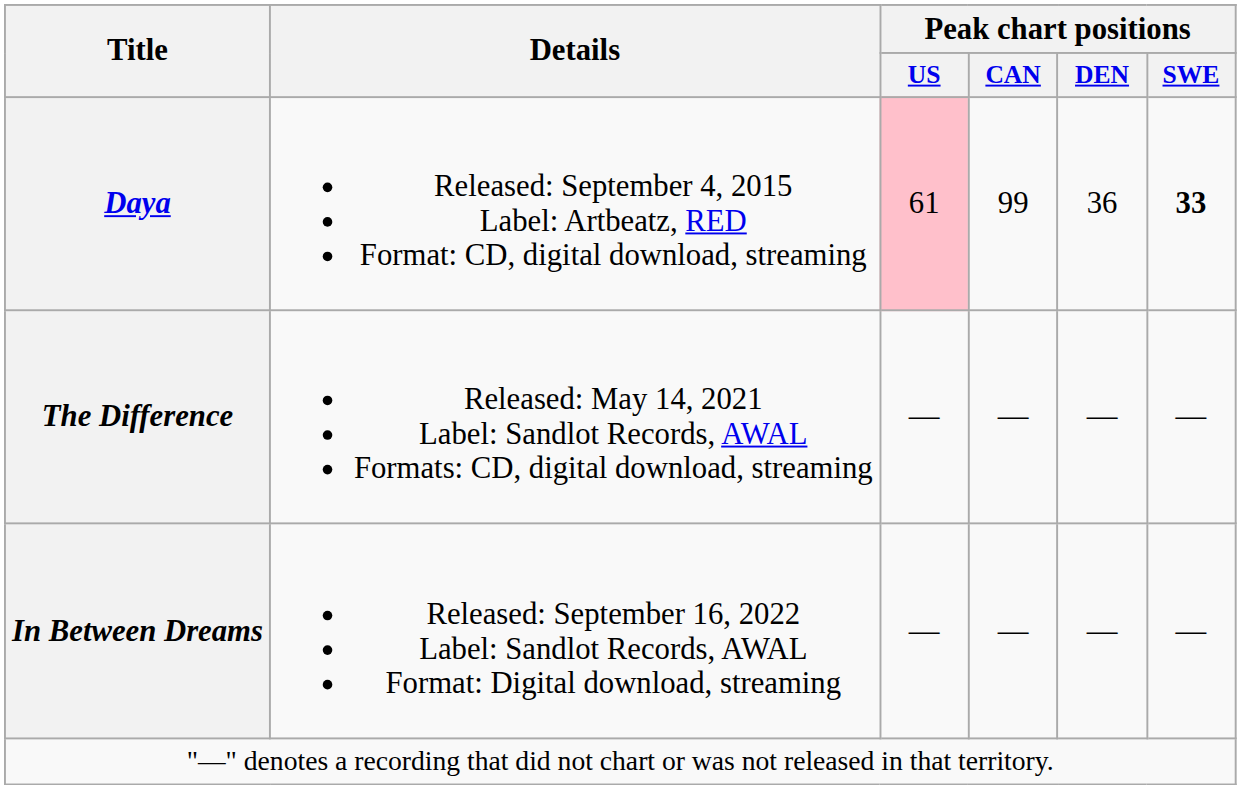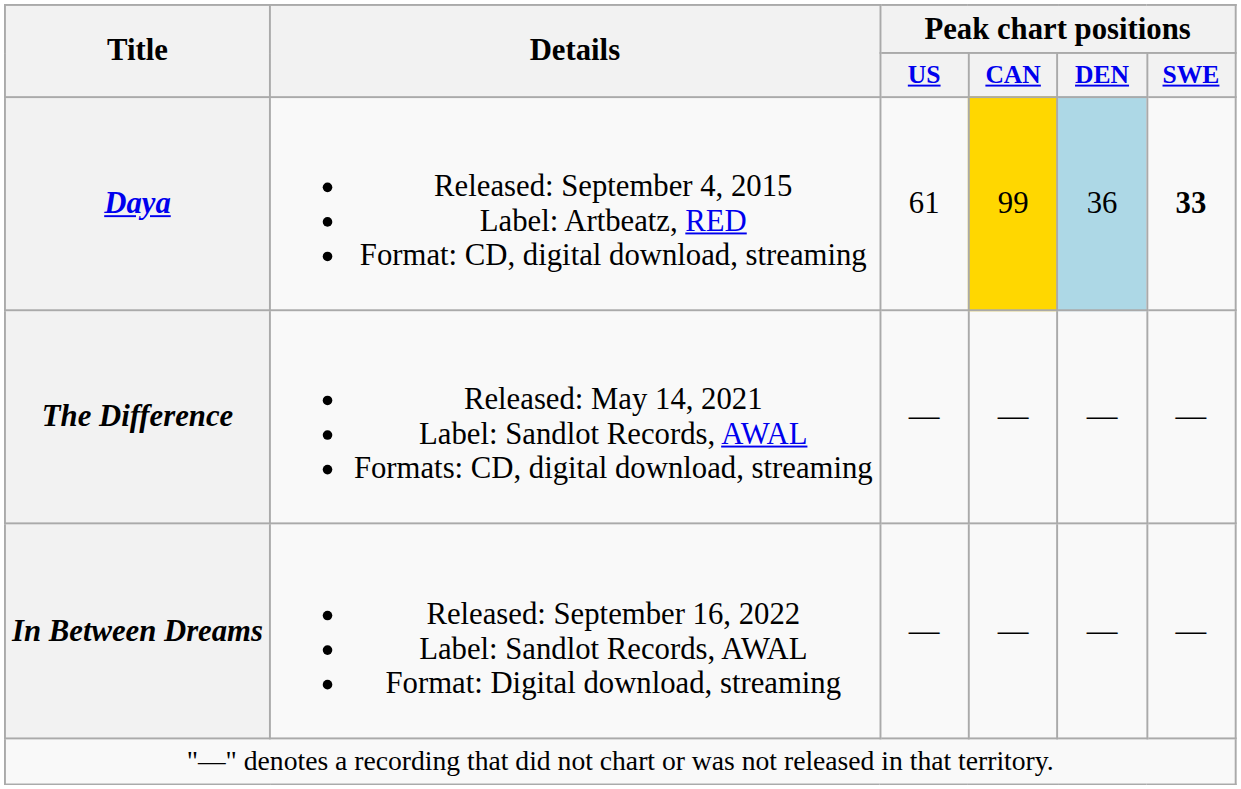Daya | Peak chart positions / US: pink background -> no background
Daya | Peak chart positions / CAN: no background -> gold background
Daya | Peak chart positions / DEN: no background -> lightblue background
